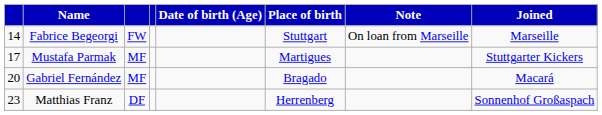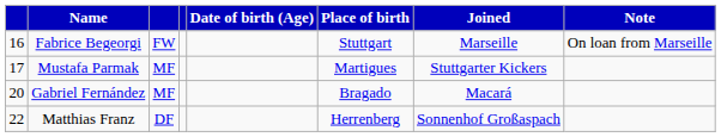columns swapped: Joined <-> Note
Fabrice Begeorgi | column 1: 14 -> 16
Matthias Franz | column 1: 23 -> 22
